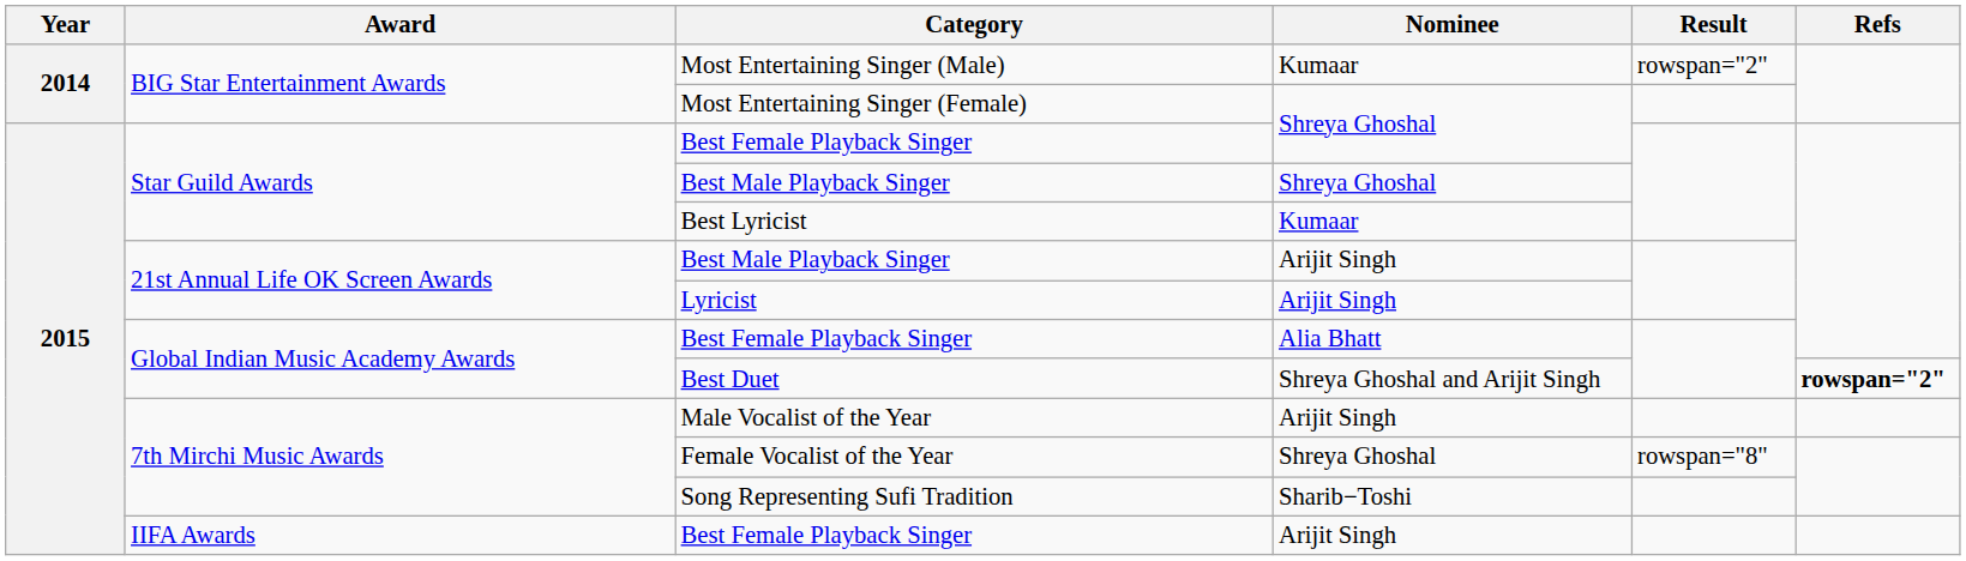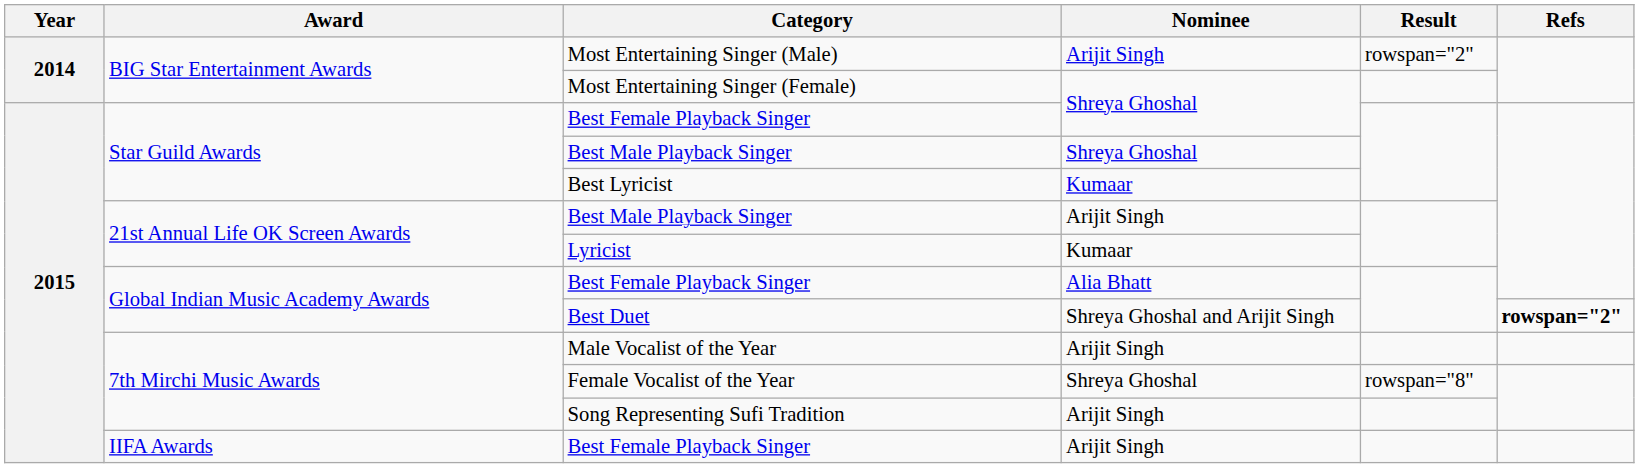Most Entertaining Singer (Male) | Nominee: Kumaar -> Arijit Singh
Lyricist | Nominee: Arijit Singh -> Kumaar
Song Representing Sufi Tradition | Nominee: Sharib−Toshi -> Arijit Singh
